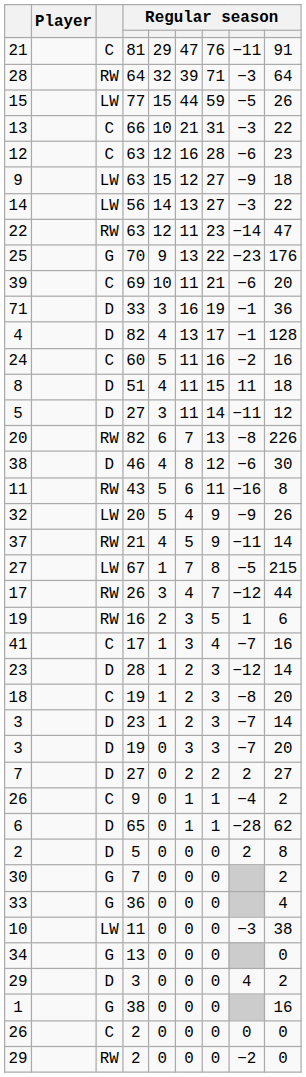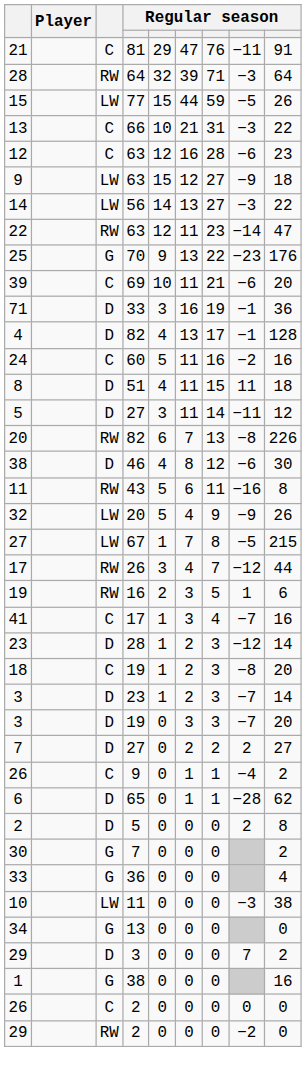- row: 37 | RW | 21 | 4 | 5 | 9 | −11 | 14
29 / 3 | column 8: 4 -> 7
